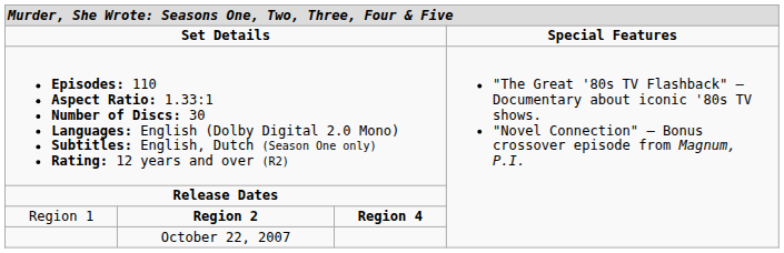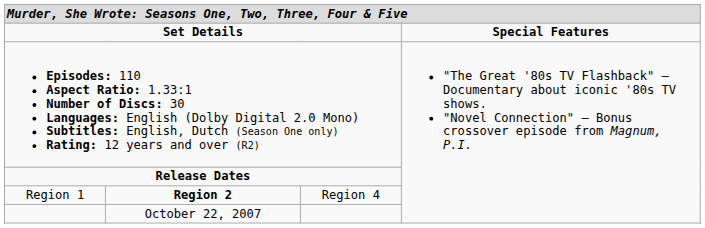Region 1 | column 3: bold -> normal
